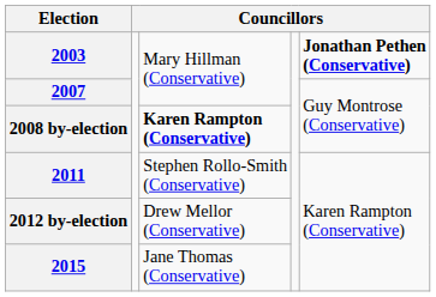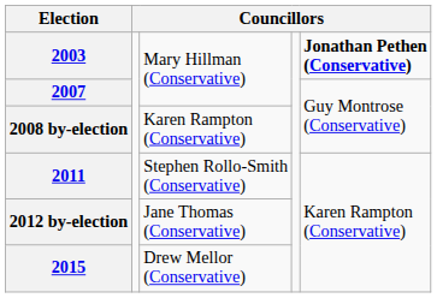2008 by-election | column 3: bold -> normal
2012 by-election | column 3: Drew Mellor (Conservative) -> Jane Thomas (Conservative)
2015 | column 3: Jane Thomas (Conservative) -> Drew Mellor (Conservative)
